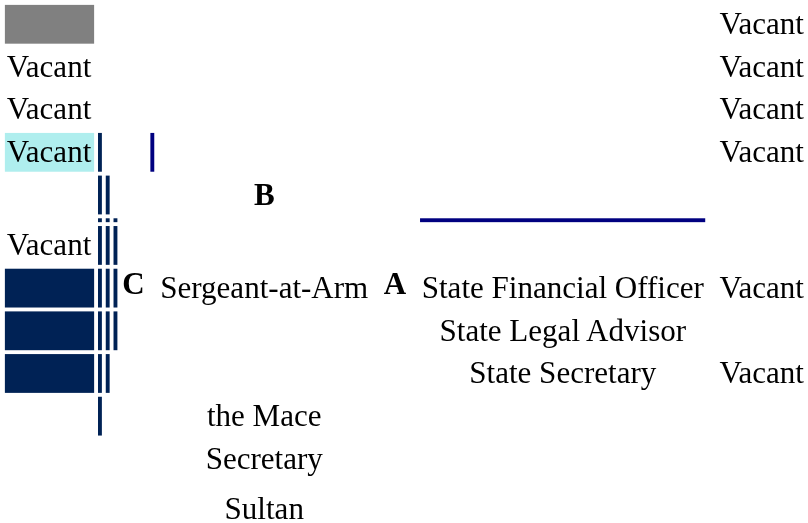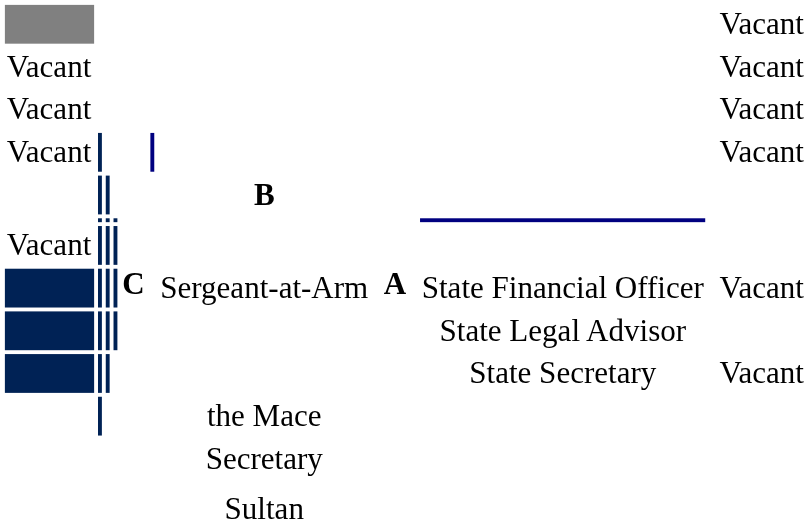row 4 | column 1: paleturquoise background -> no background
